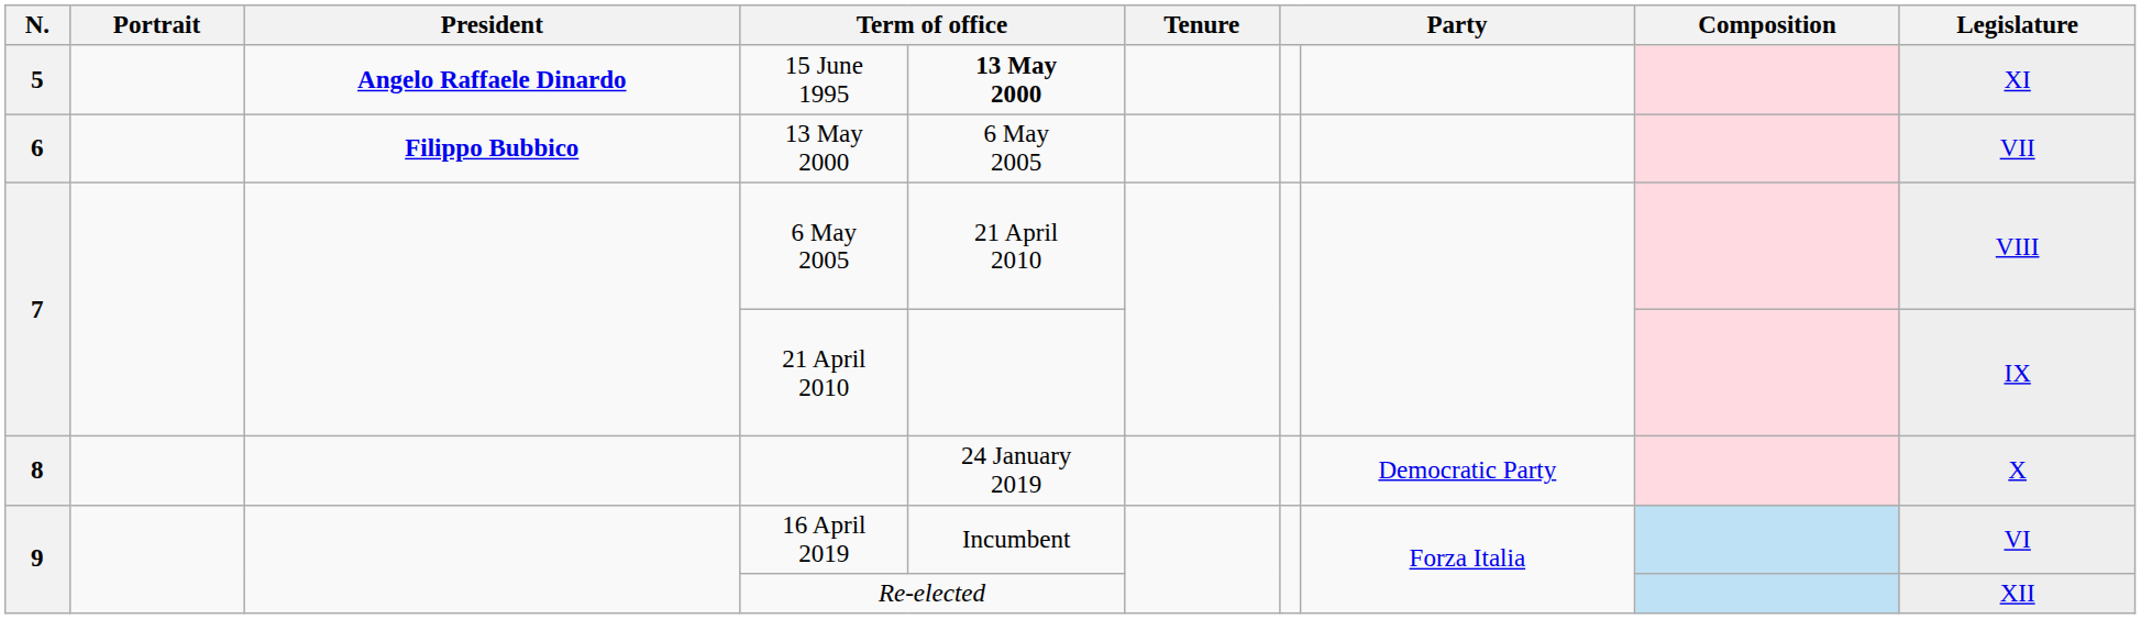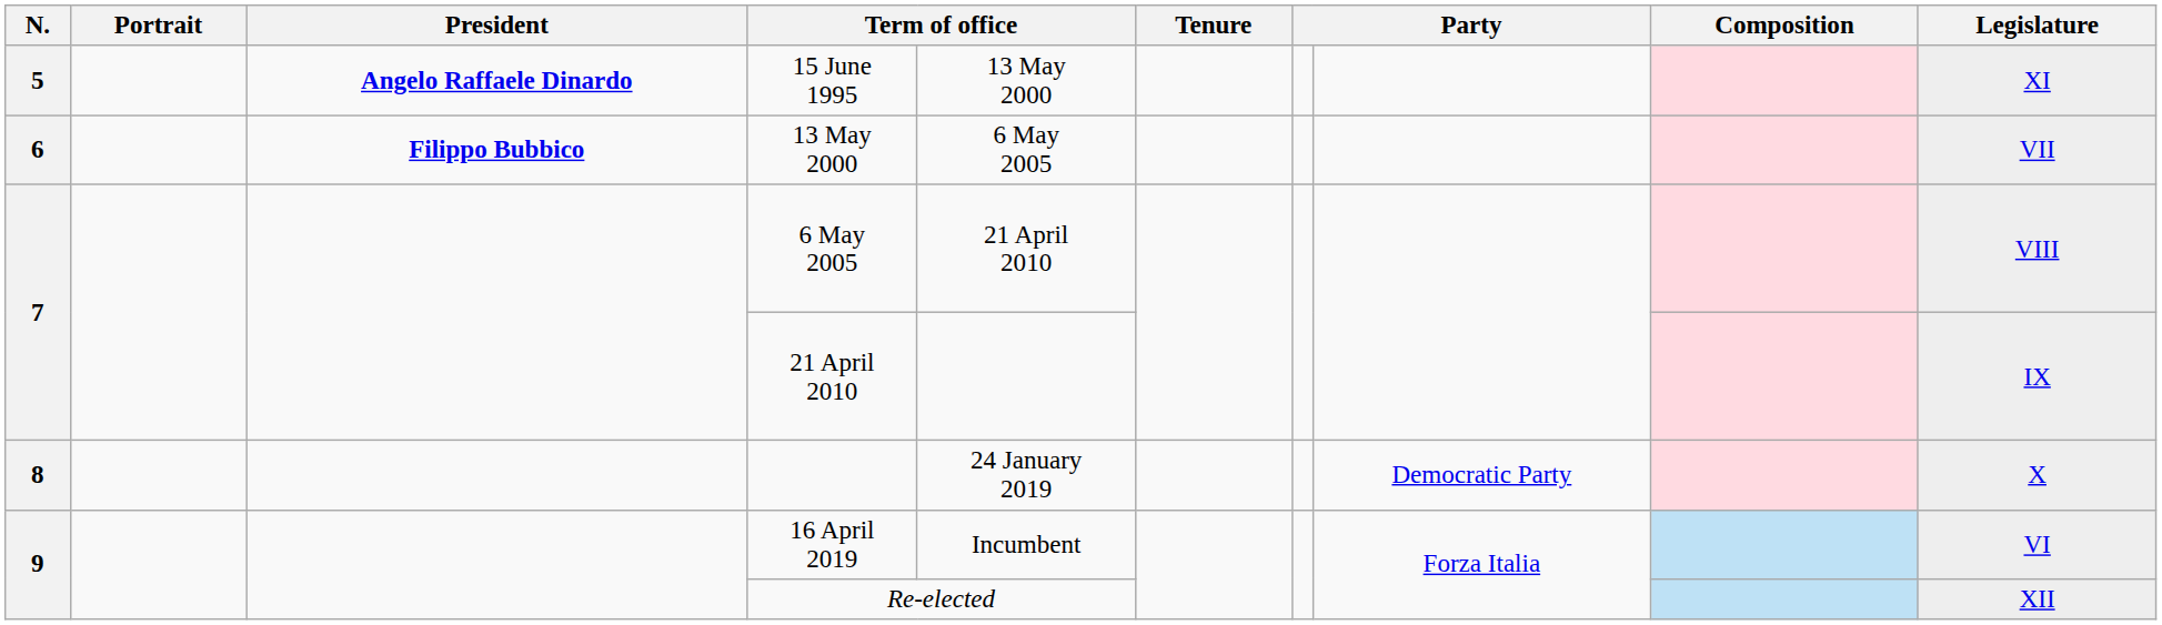15 June 1995 | column 5: bold -> normal
